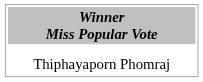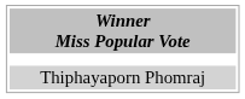Thiphayaporn Phomraj | column 1: no background -> lightgrey background
